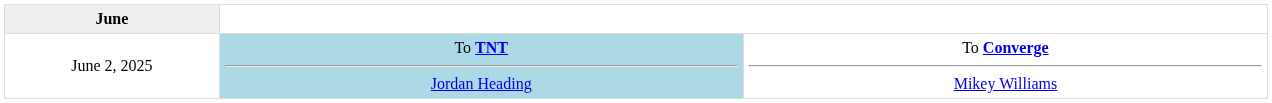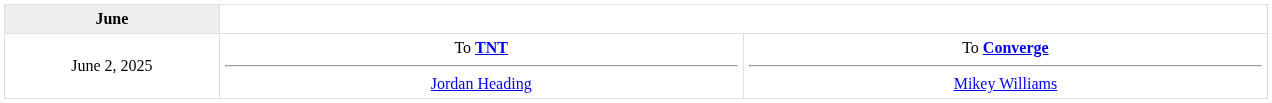June 2, 2025 | column 2: lightblue background -> no background
